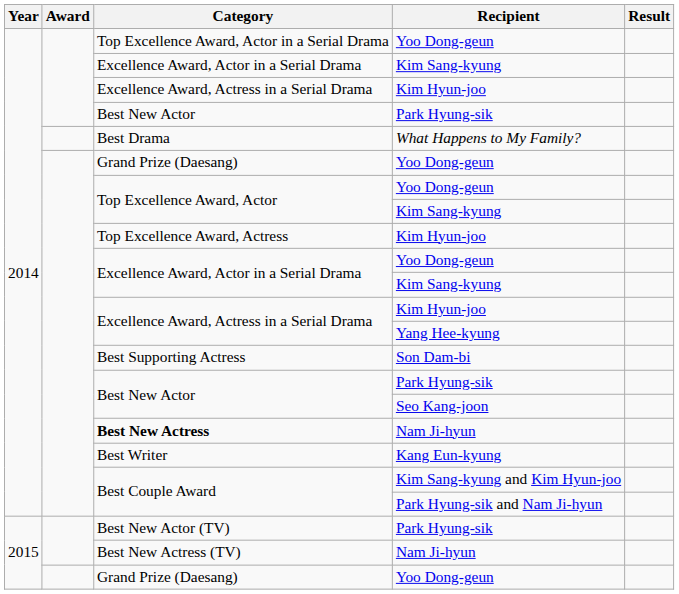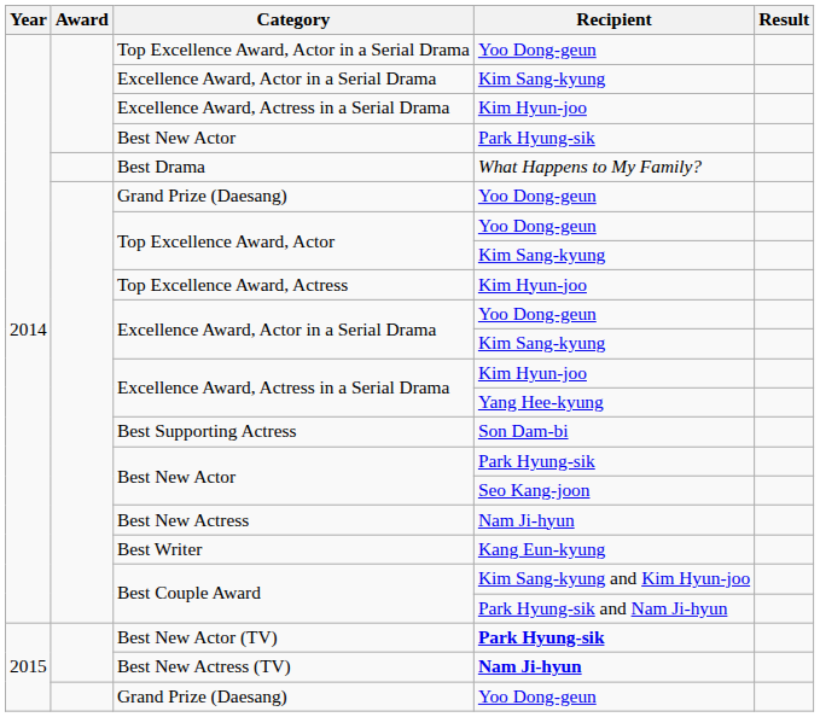Best New Actress | Category: bold -> normal
Best New Actor (TV) | Recipient: normal -> bold
Best New Actress (TV) | Recipient: normal -> bold
